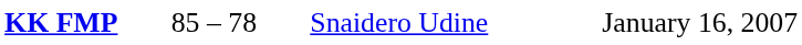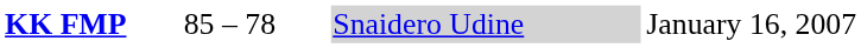KK FMP | column 3: no background -> lightgrey background
